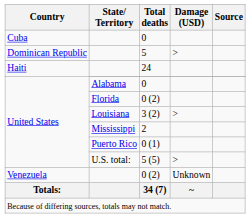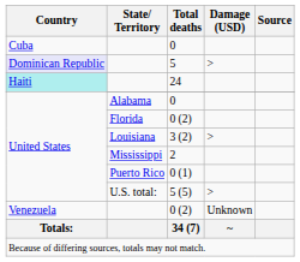5 | Country: no background -> lavender background
24 | Country: no background -> paleturquoise background
